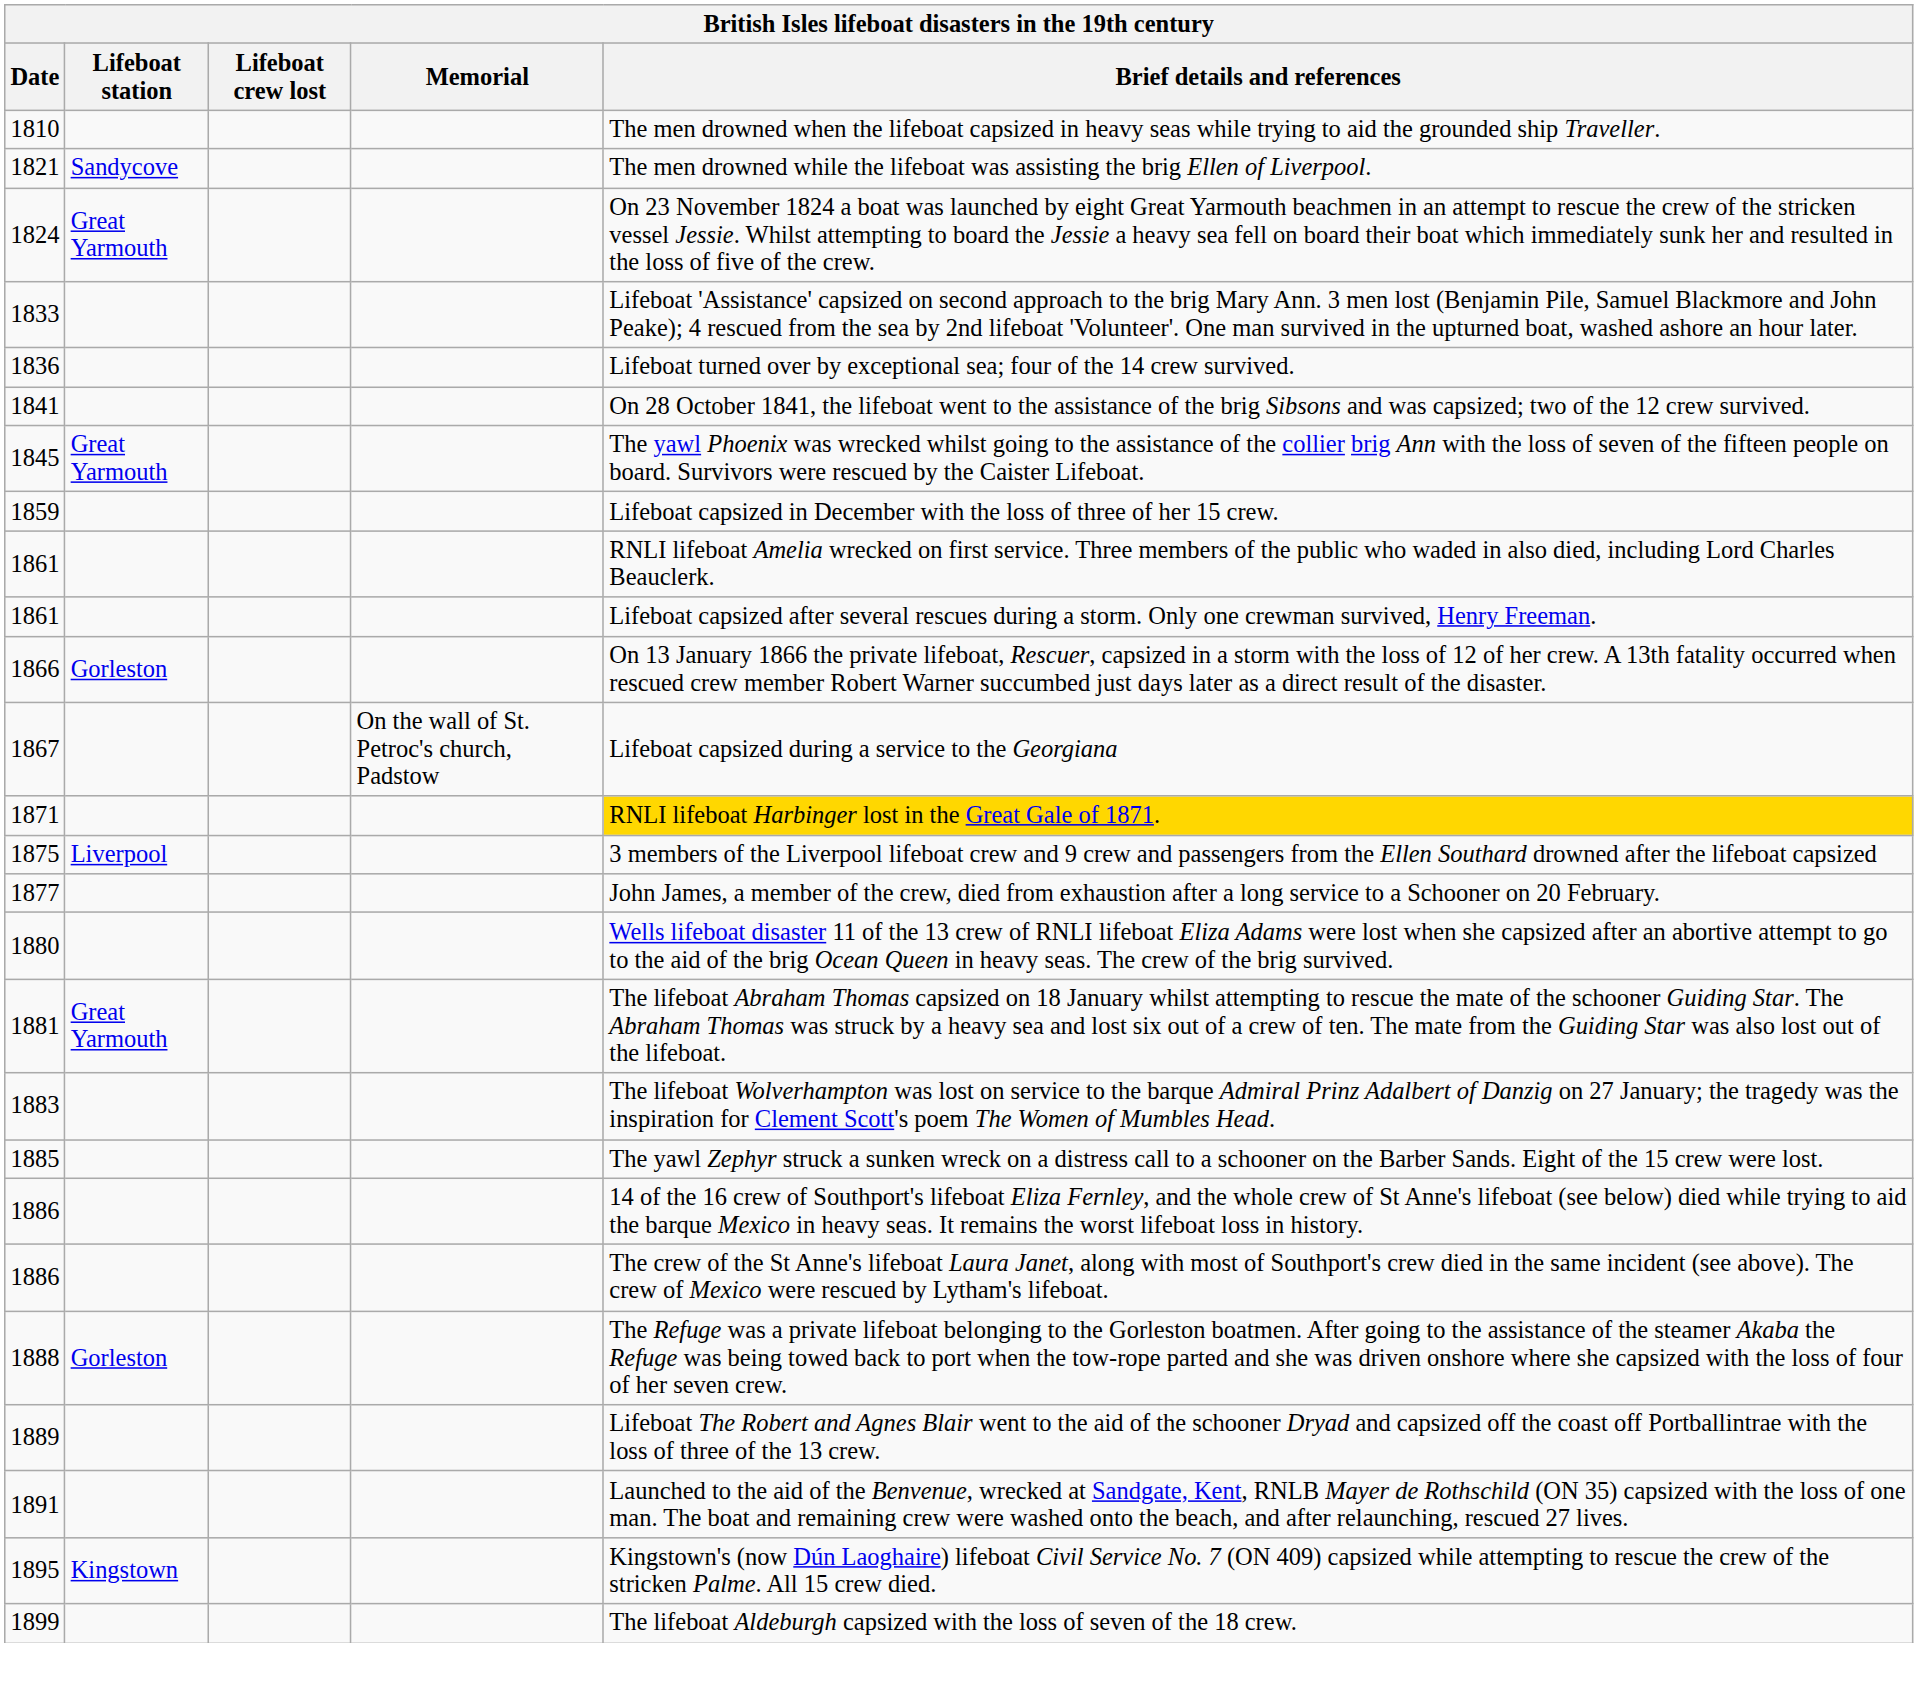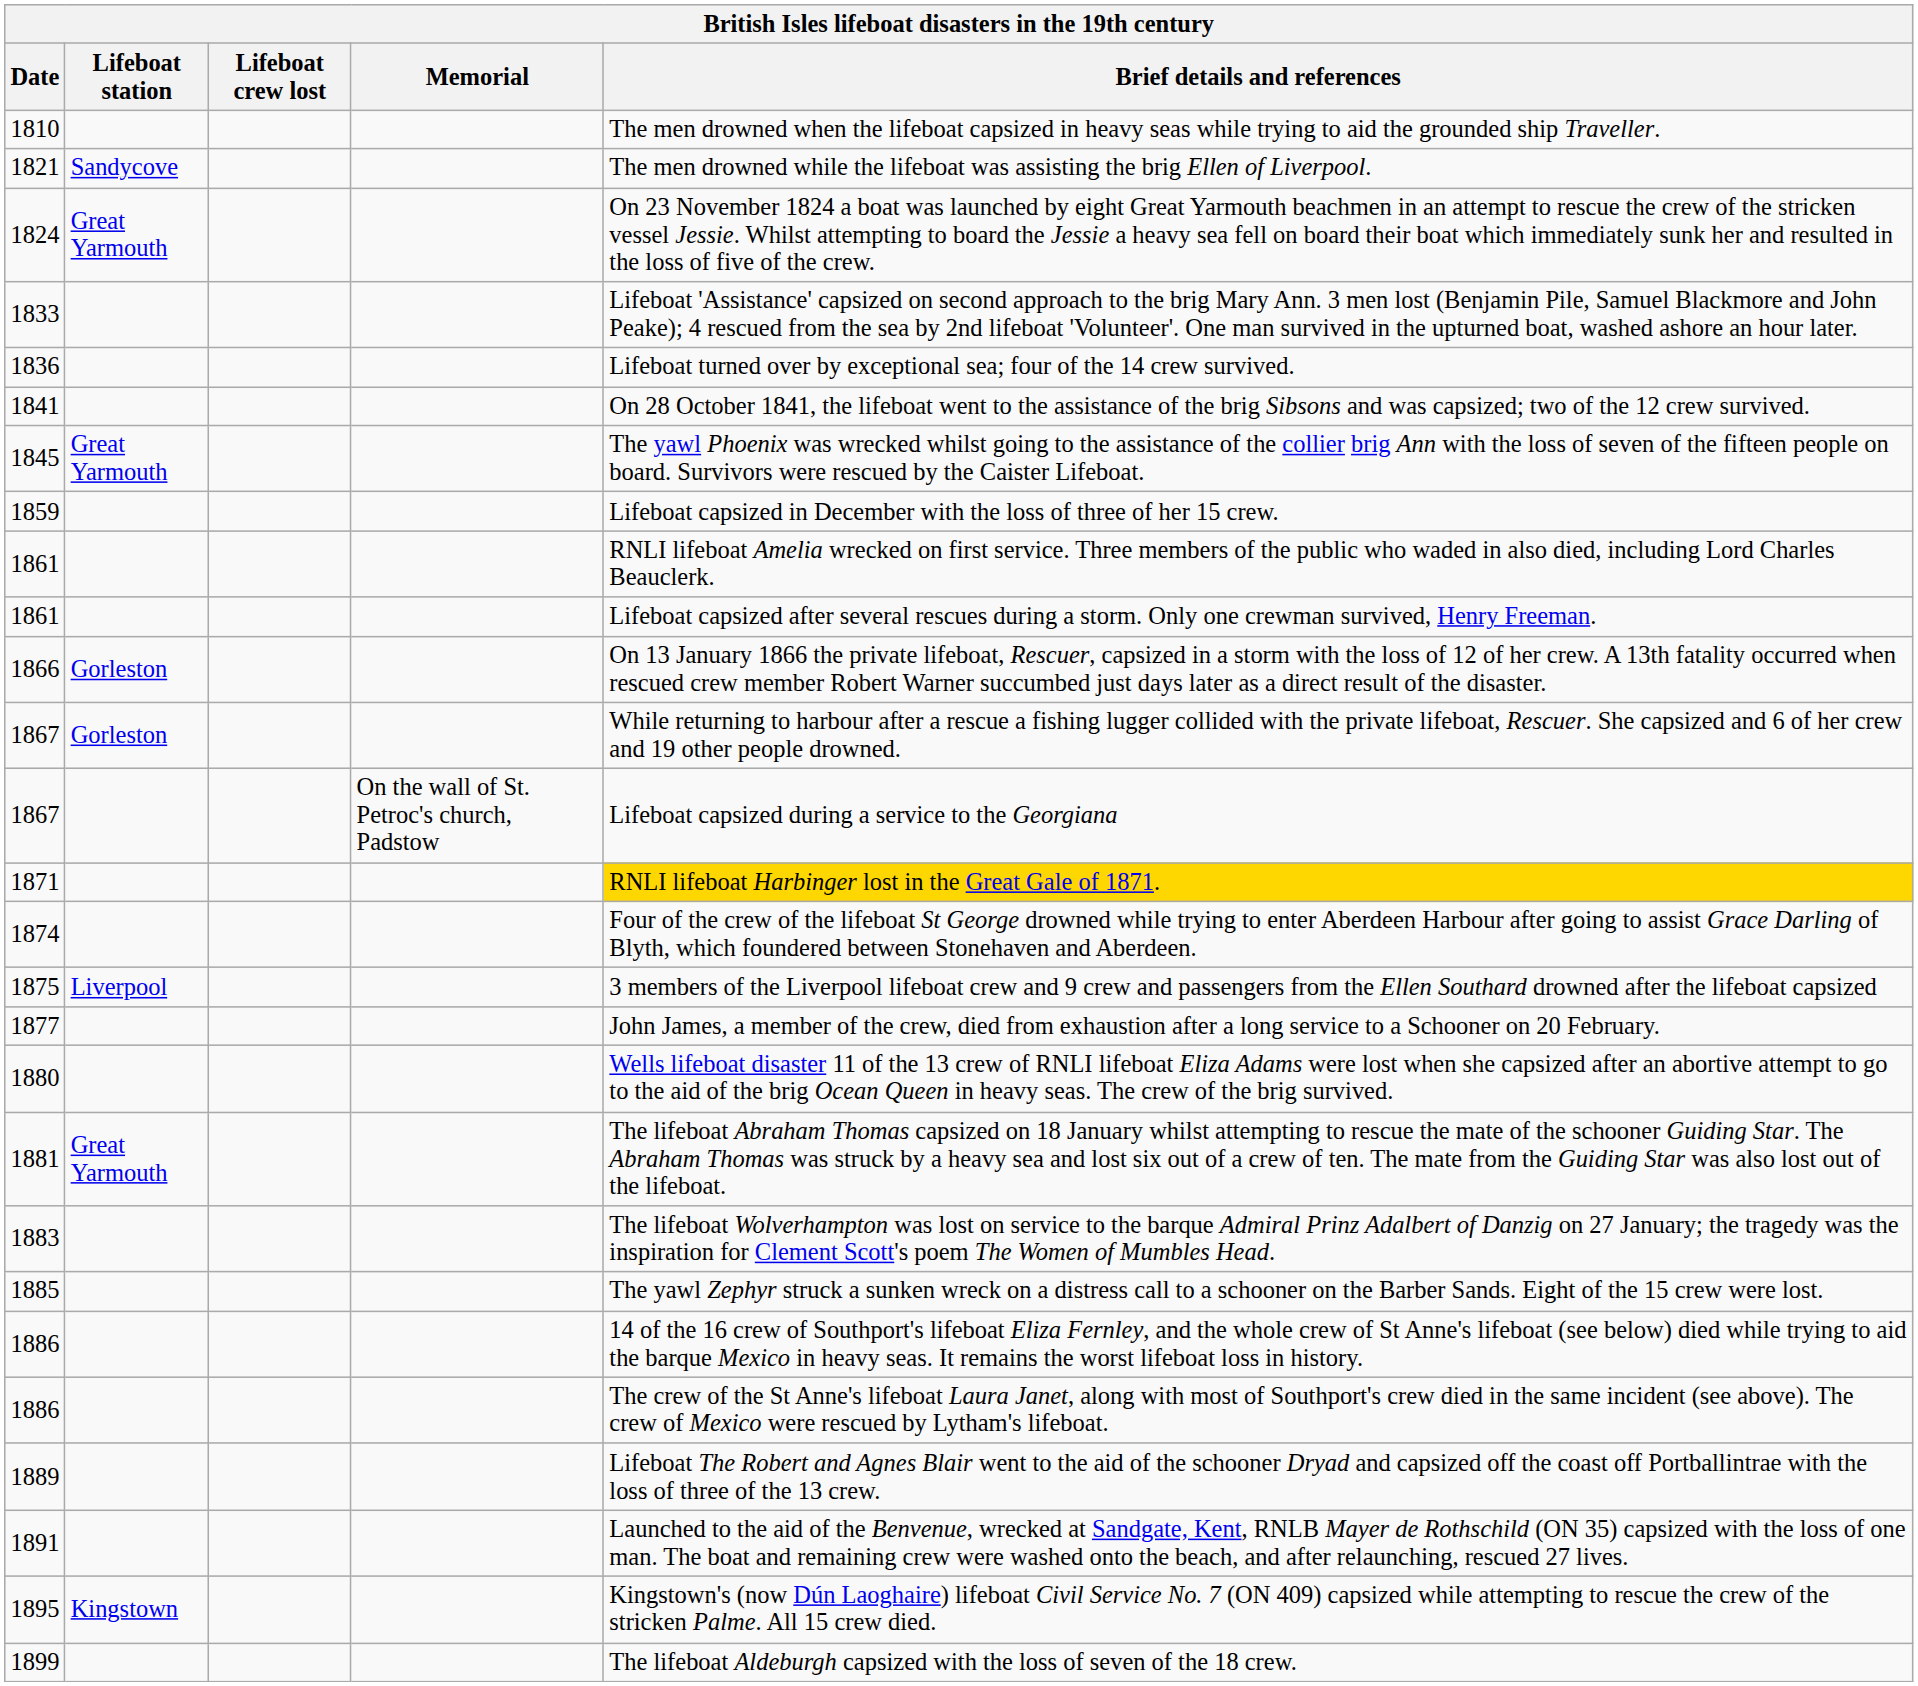+ row: 1867 | Gorleston | While returning to harbour after a rescue a fishing lugger collided with the private lifeboat, Rescuer. She capsized and 6 of her crew and 19 other people drowned.
+ row: 1874 | Four of the crew of the lifeboat St George drowned while trying to enter Aberdeen Harbour after going to assist Grace Darling of Blyth, which foundered between Stonehaven and Aberdeen.
- row: 1888 | Gorleston | The Refuge was a private lifeboat belonging to the Gorleston boatmen. After going to the assistance of the steamer Akaba the Refuge was being towed back to port when the tow-rope parted and she was driven onshore where she capsized with the loss of four of her seven crew.
